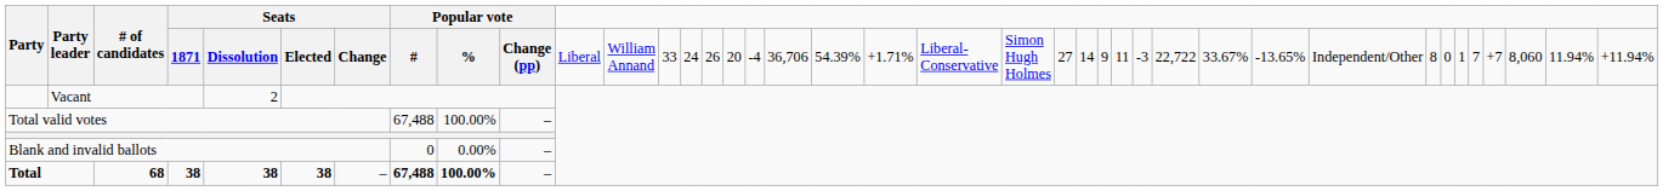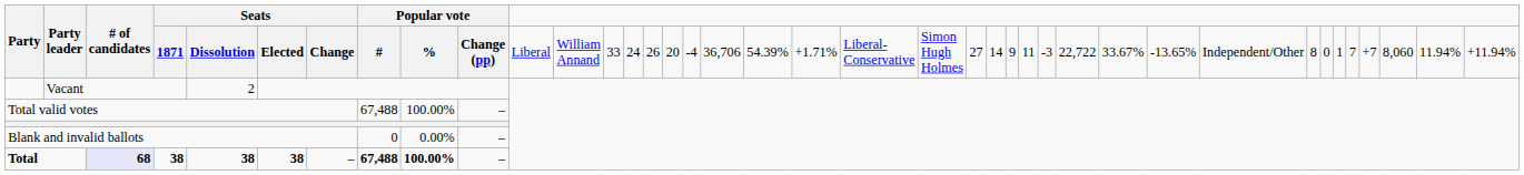Total | # of candidates: no background -> lavender background
